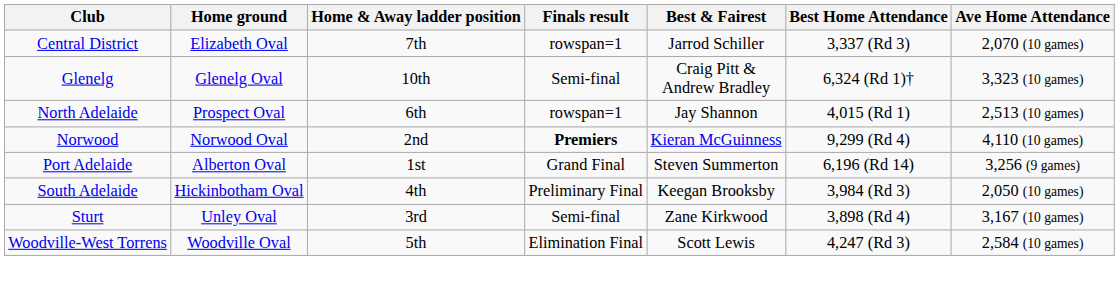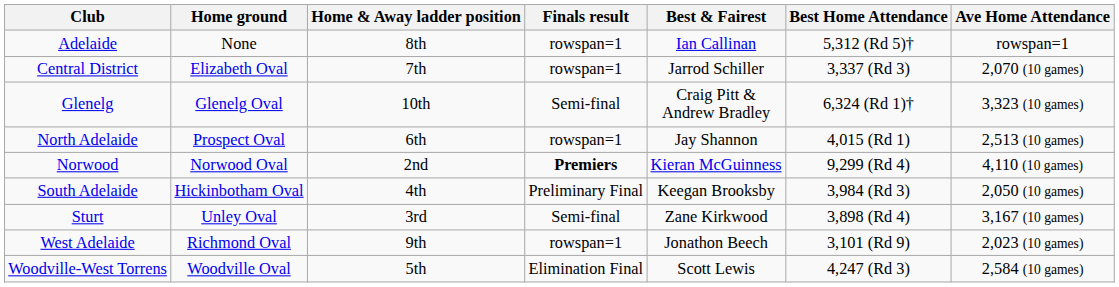+ row: Adelaide | None | 8th | rowspan=1 | Ian Callinan | 5,312 (Rd 5)† | rowspan=1
- row: Port Adelaide | Alberton Oval | 1st | Grand Final | Steven Summerton | 6,196 (Rd 14) | 3,256 (9 games)
+ row: West Adelaide | Richmond Oval | 9th | rowspan=1 | Jonathon Beech | 3,101 (Rd 9) | 2,023 (10 games)
